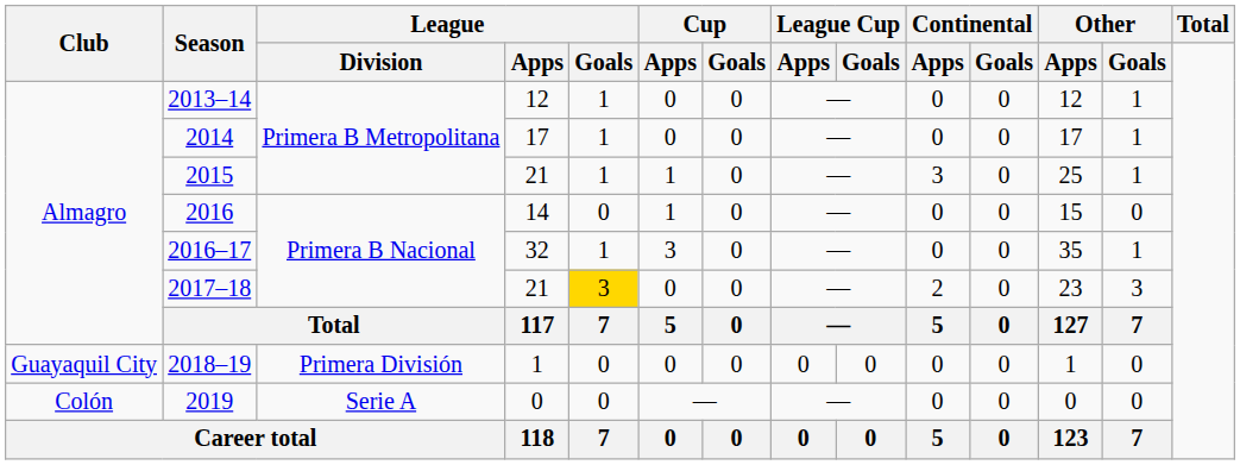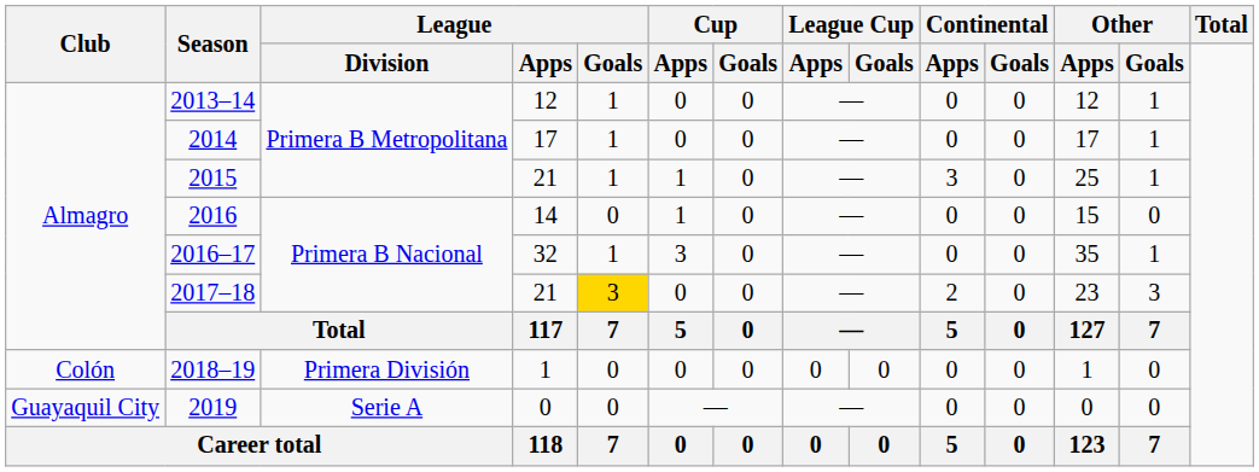2018–19 | Club: Guayaquil City -> Colón
2019 | Club: Colón -> Guayaquil City
